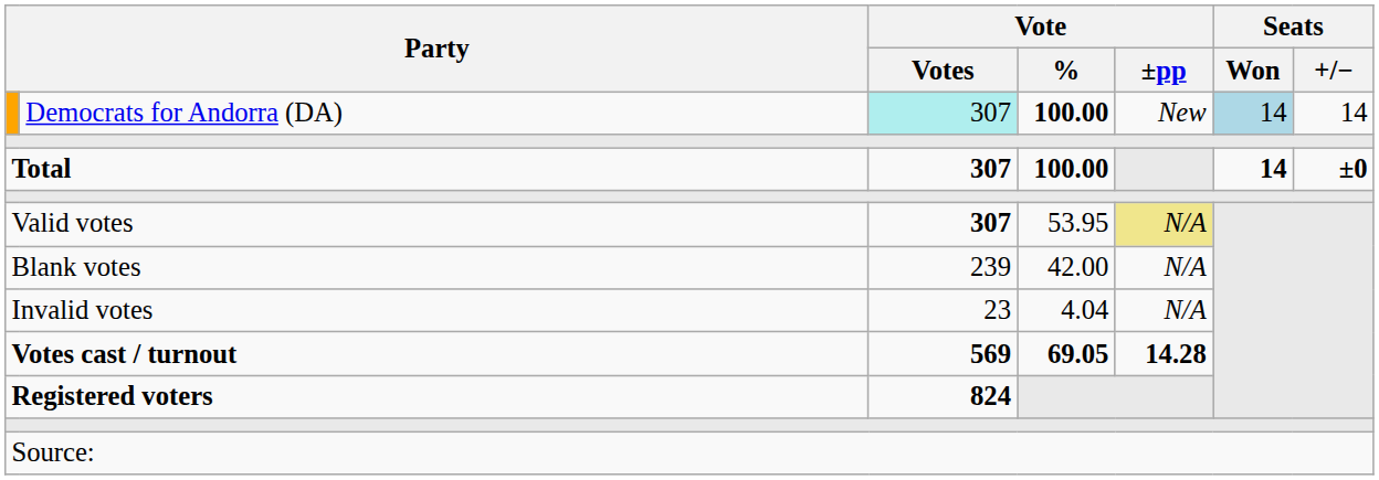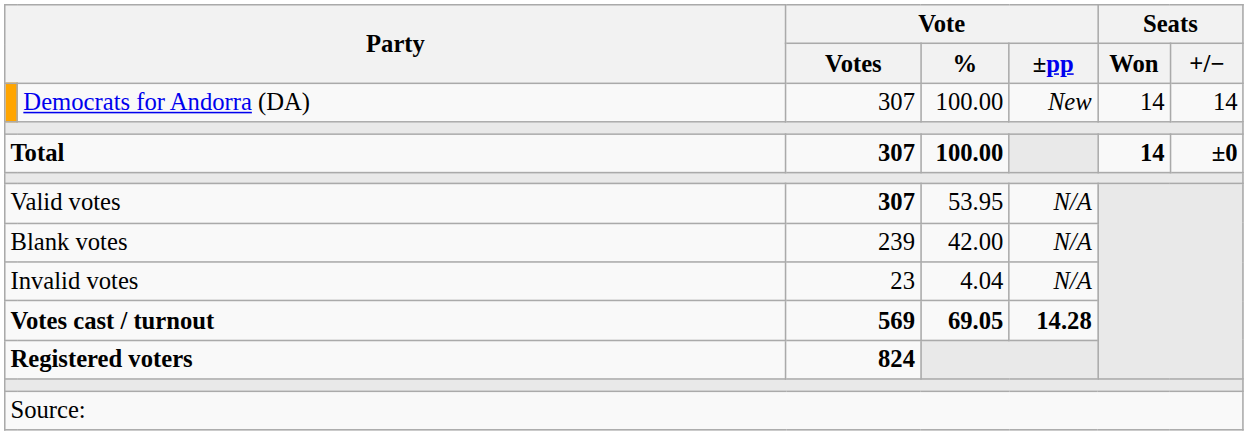Democrats for Andorra (DA) | Vote / Votes: paleturquoise background -> no background
Democrats for Andorra (DA) | Vote / %: bold -> normal
Democrats for Andorra (DA) | Seats / Won: lightblue background -> no background
Valid votes | Vote / ±pp: khaki background -> no background
